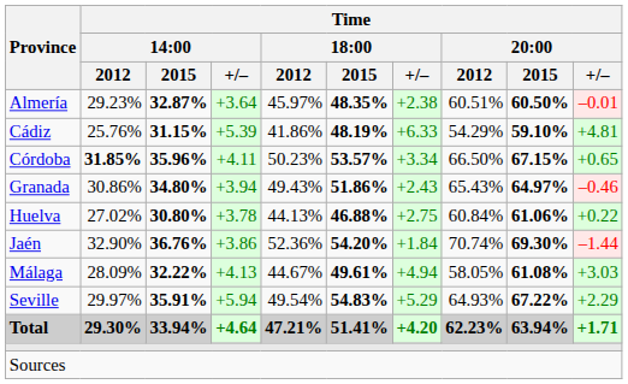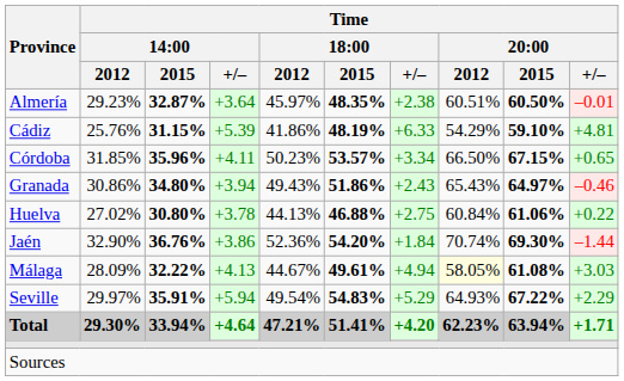Córdoba | Time / 14:00 / 2012: bold -> normal
Málaga | Time / 20:00 / 2012: no background -> lightyellow background
